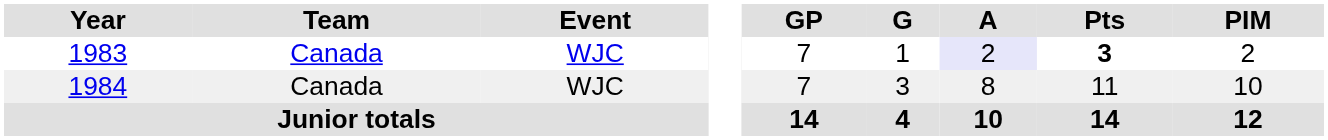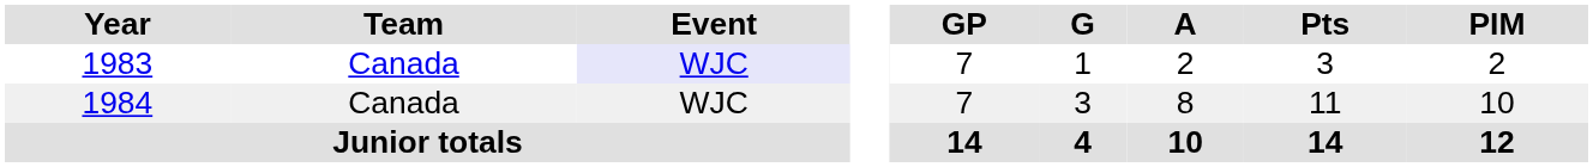1983 | Event: no background -> lavender background
1983 | A: lavender background -> no background
1983 | Pts: bold -> normal
